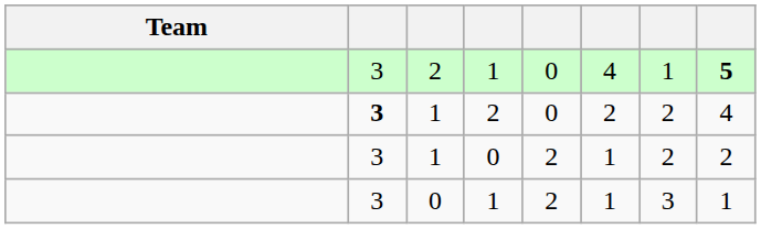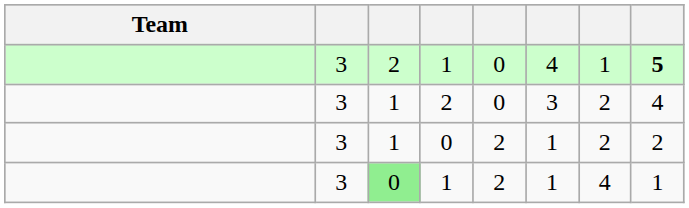row 3 | column 2: bold -> normal
row 3 | column 6: 2 -> 3
row 5 | column 3: no background -> lightgreen background
row 5 | column 7: 3 -> 4
